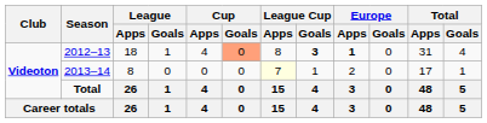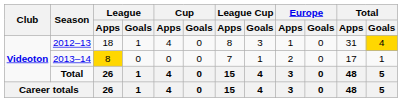2012–13 | Cup / Goals: lightsalmon background -> no background
2012–13 | League Cup / Goals: bold -> normal
2012–13 | Europe / Apps: bold -> normal
2012–13 | Total / Goals: no background -> gold background
2013–14 | League / Apps: no background -> gold background
2013–14 | League Cup / Apps: lightyellow background -> no background
